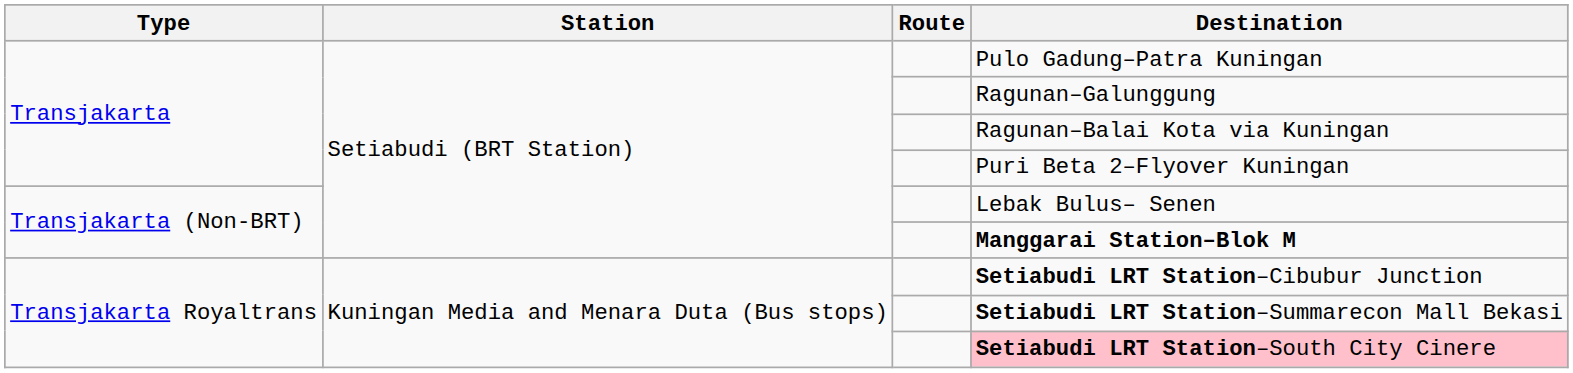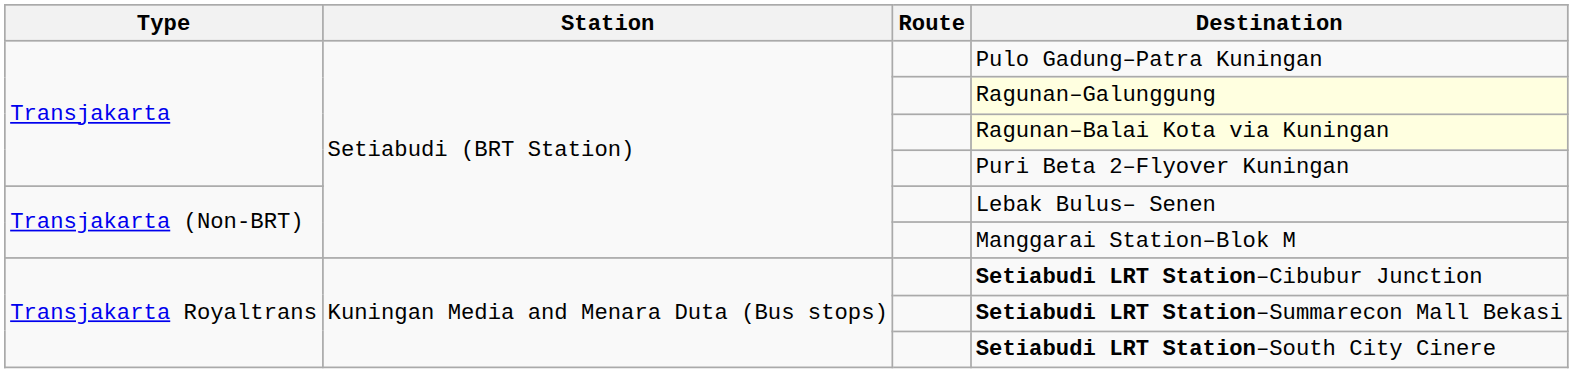Ragunan–Galunggung | Destination: no background -> lightyellow background
Ragunan–Balai Kota via Kuningan | Destination: no background -> lightyellow background
Manggarai Station–Blok M | Destination: bold -> normal
Setiabudi LRT Station–South City Cinere | Destination: pink background -> no background
